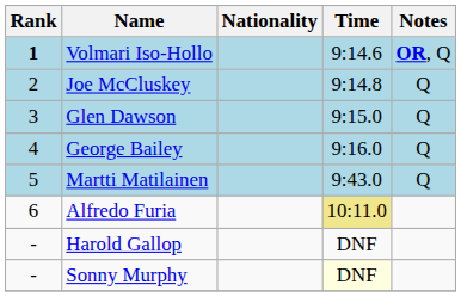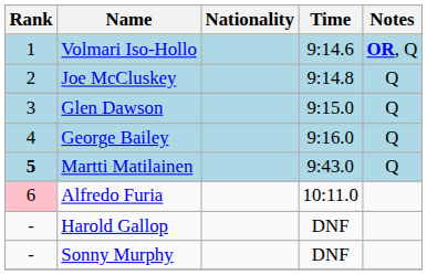Volmari Iso-Hollo | Rank: bold -> normal
Martti Matilainen | Rank: normal -> bold
Alfredo Furia | Rank: no background -> pink background
Alfredo Furia | Time: khaki background -> no background
Sonny Murphy | Time: lightyellow background -> no background
